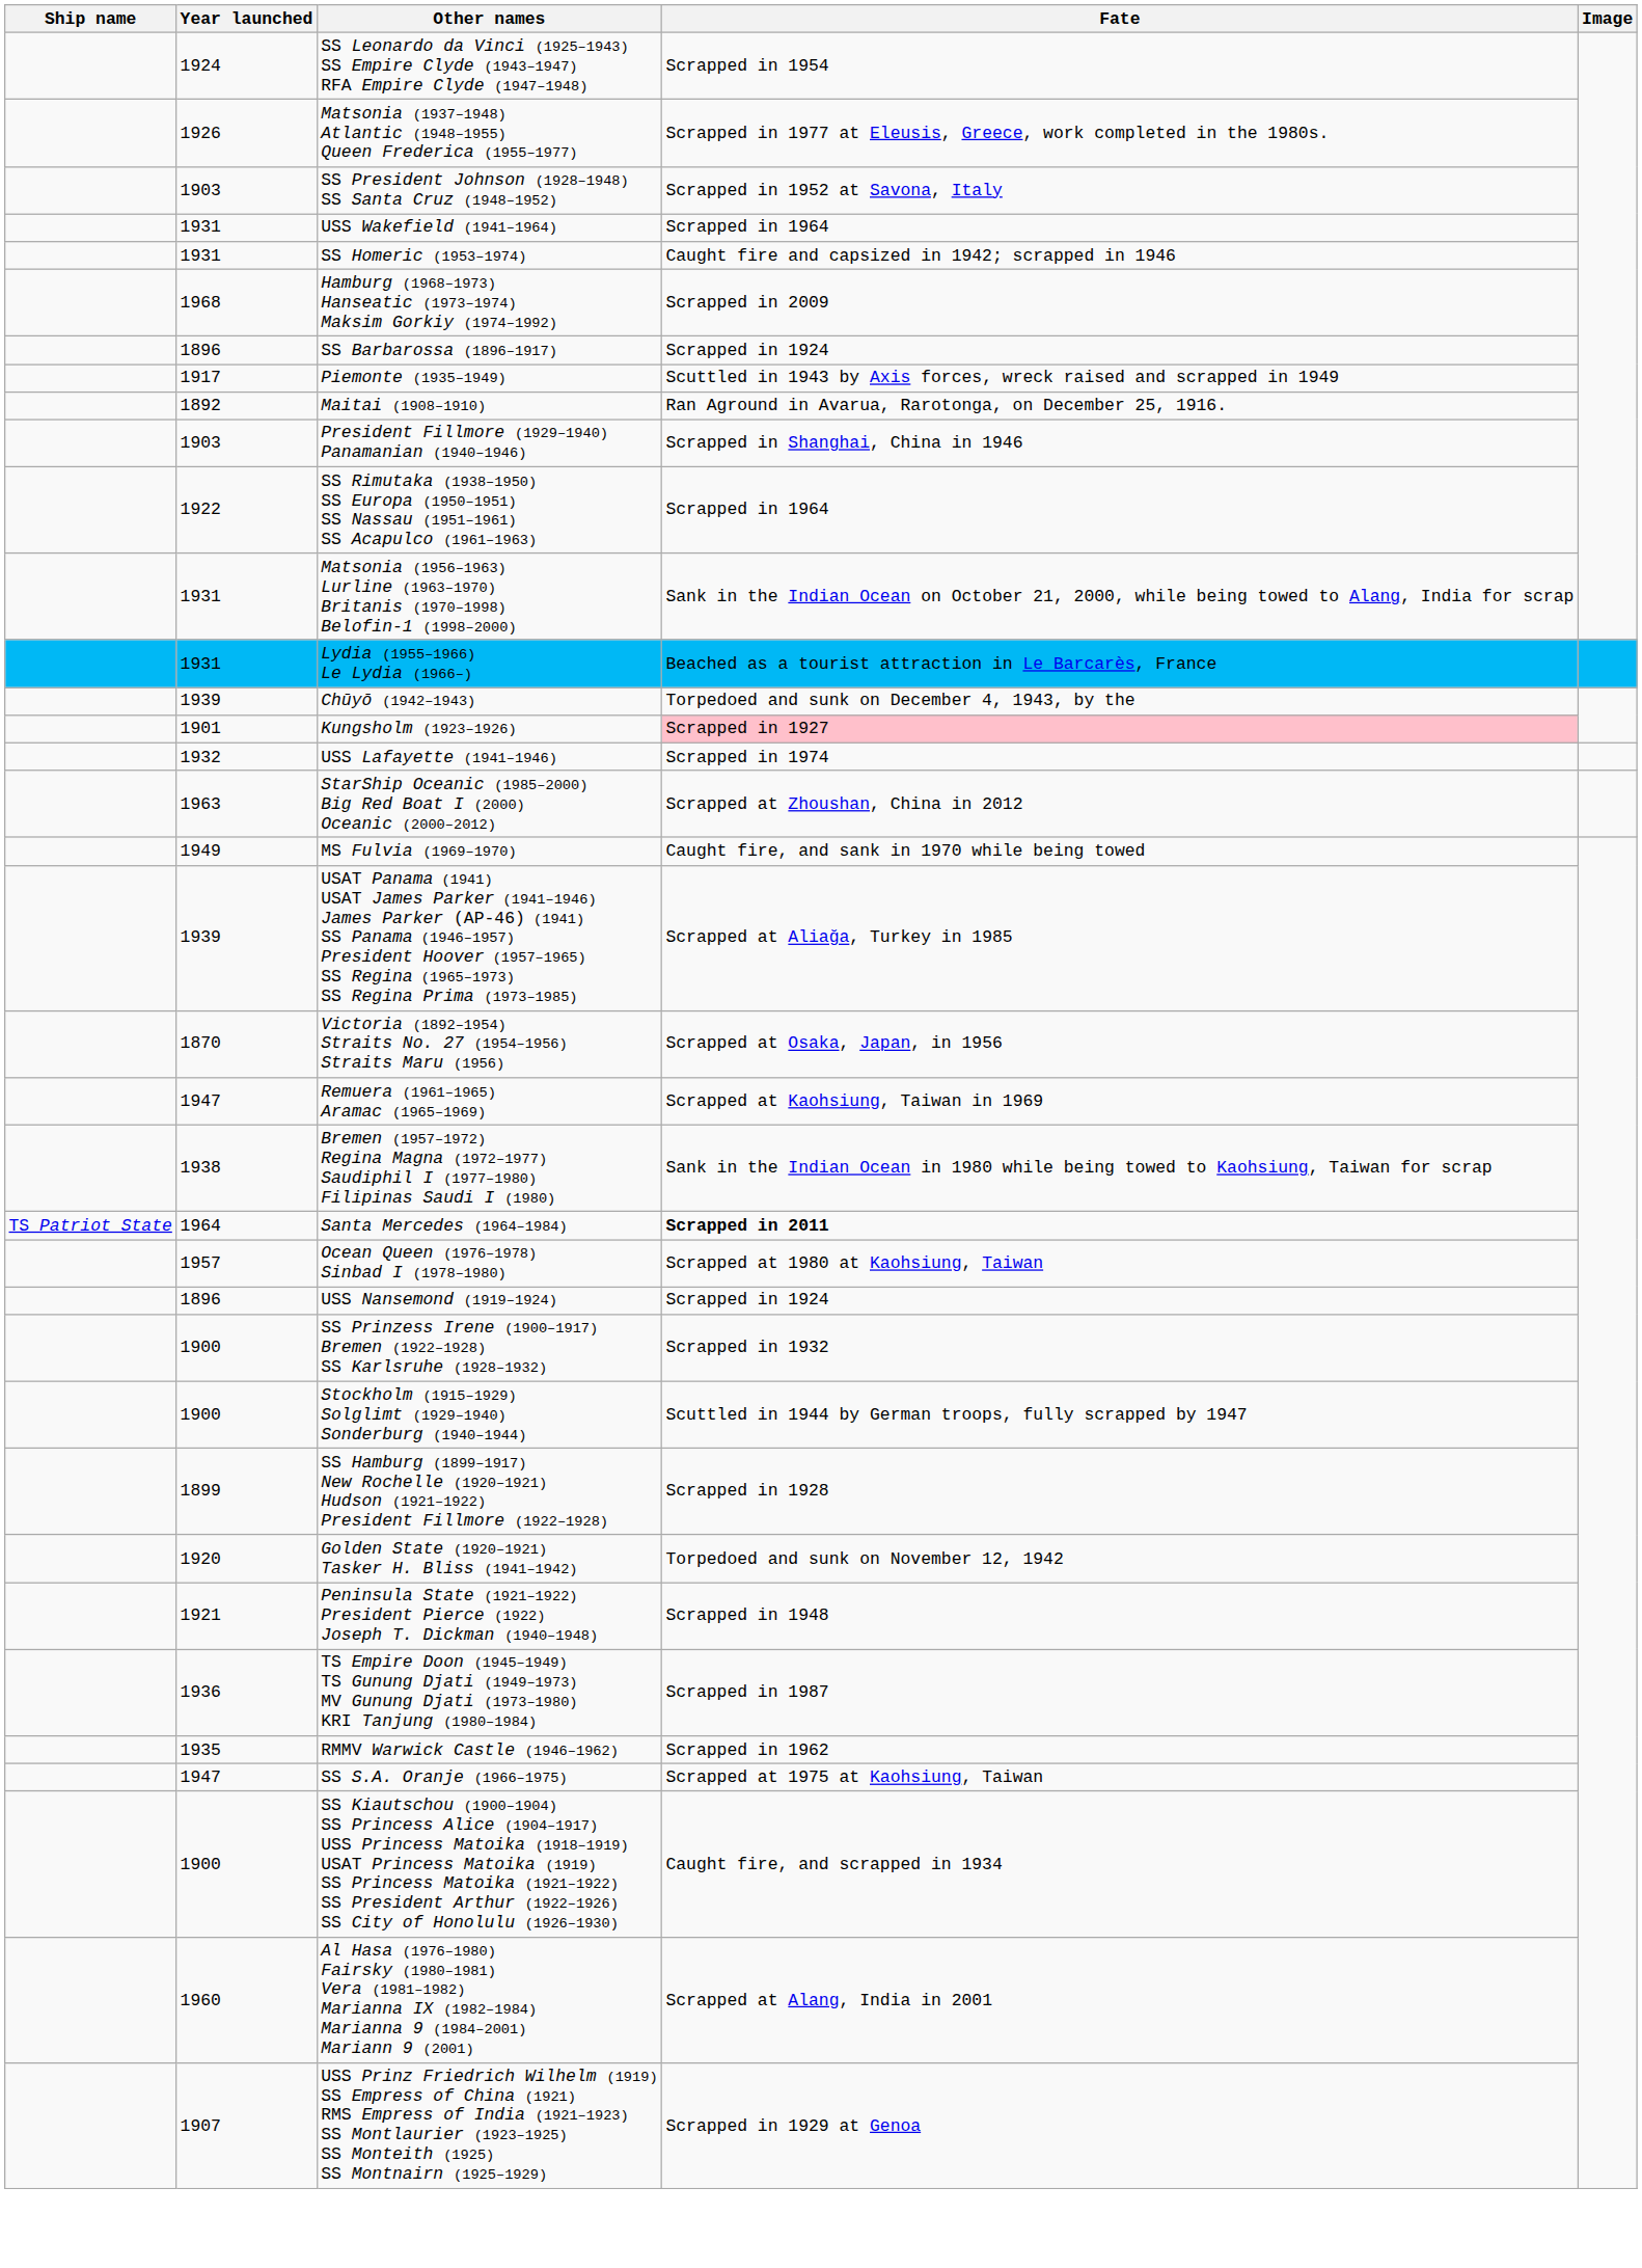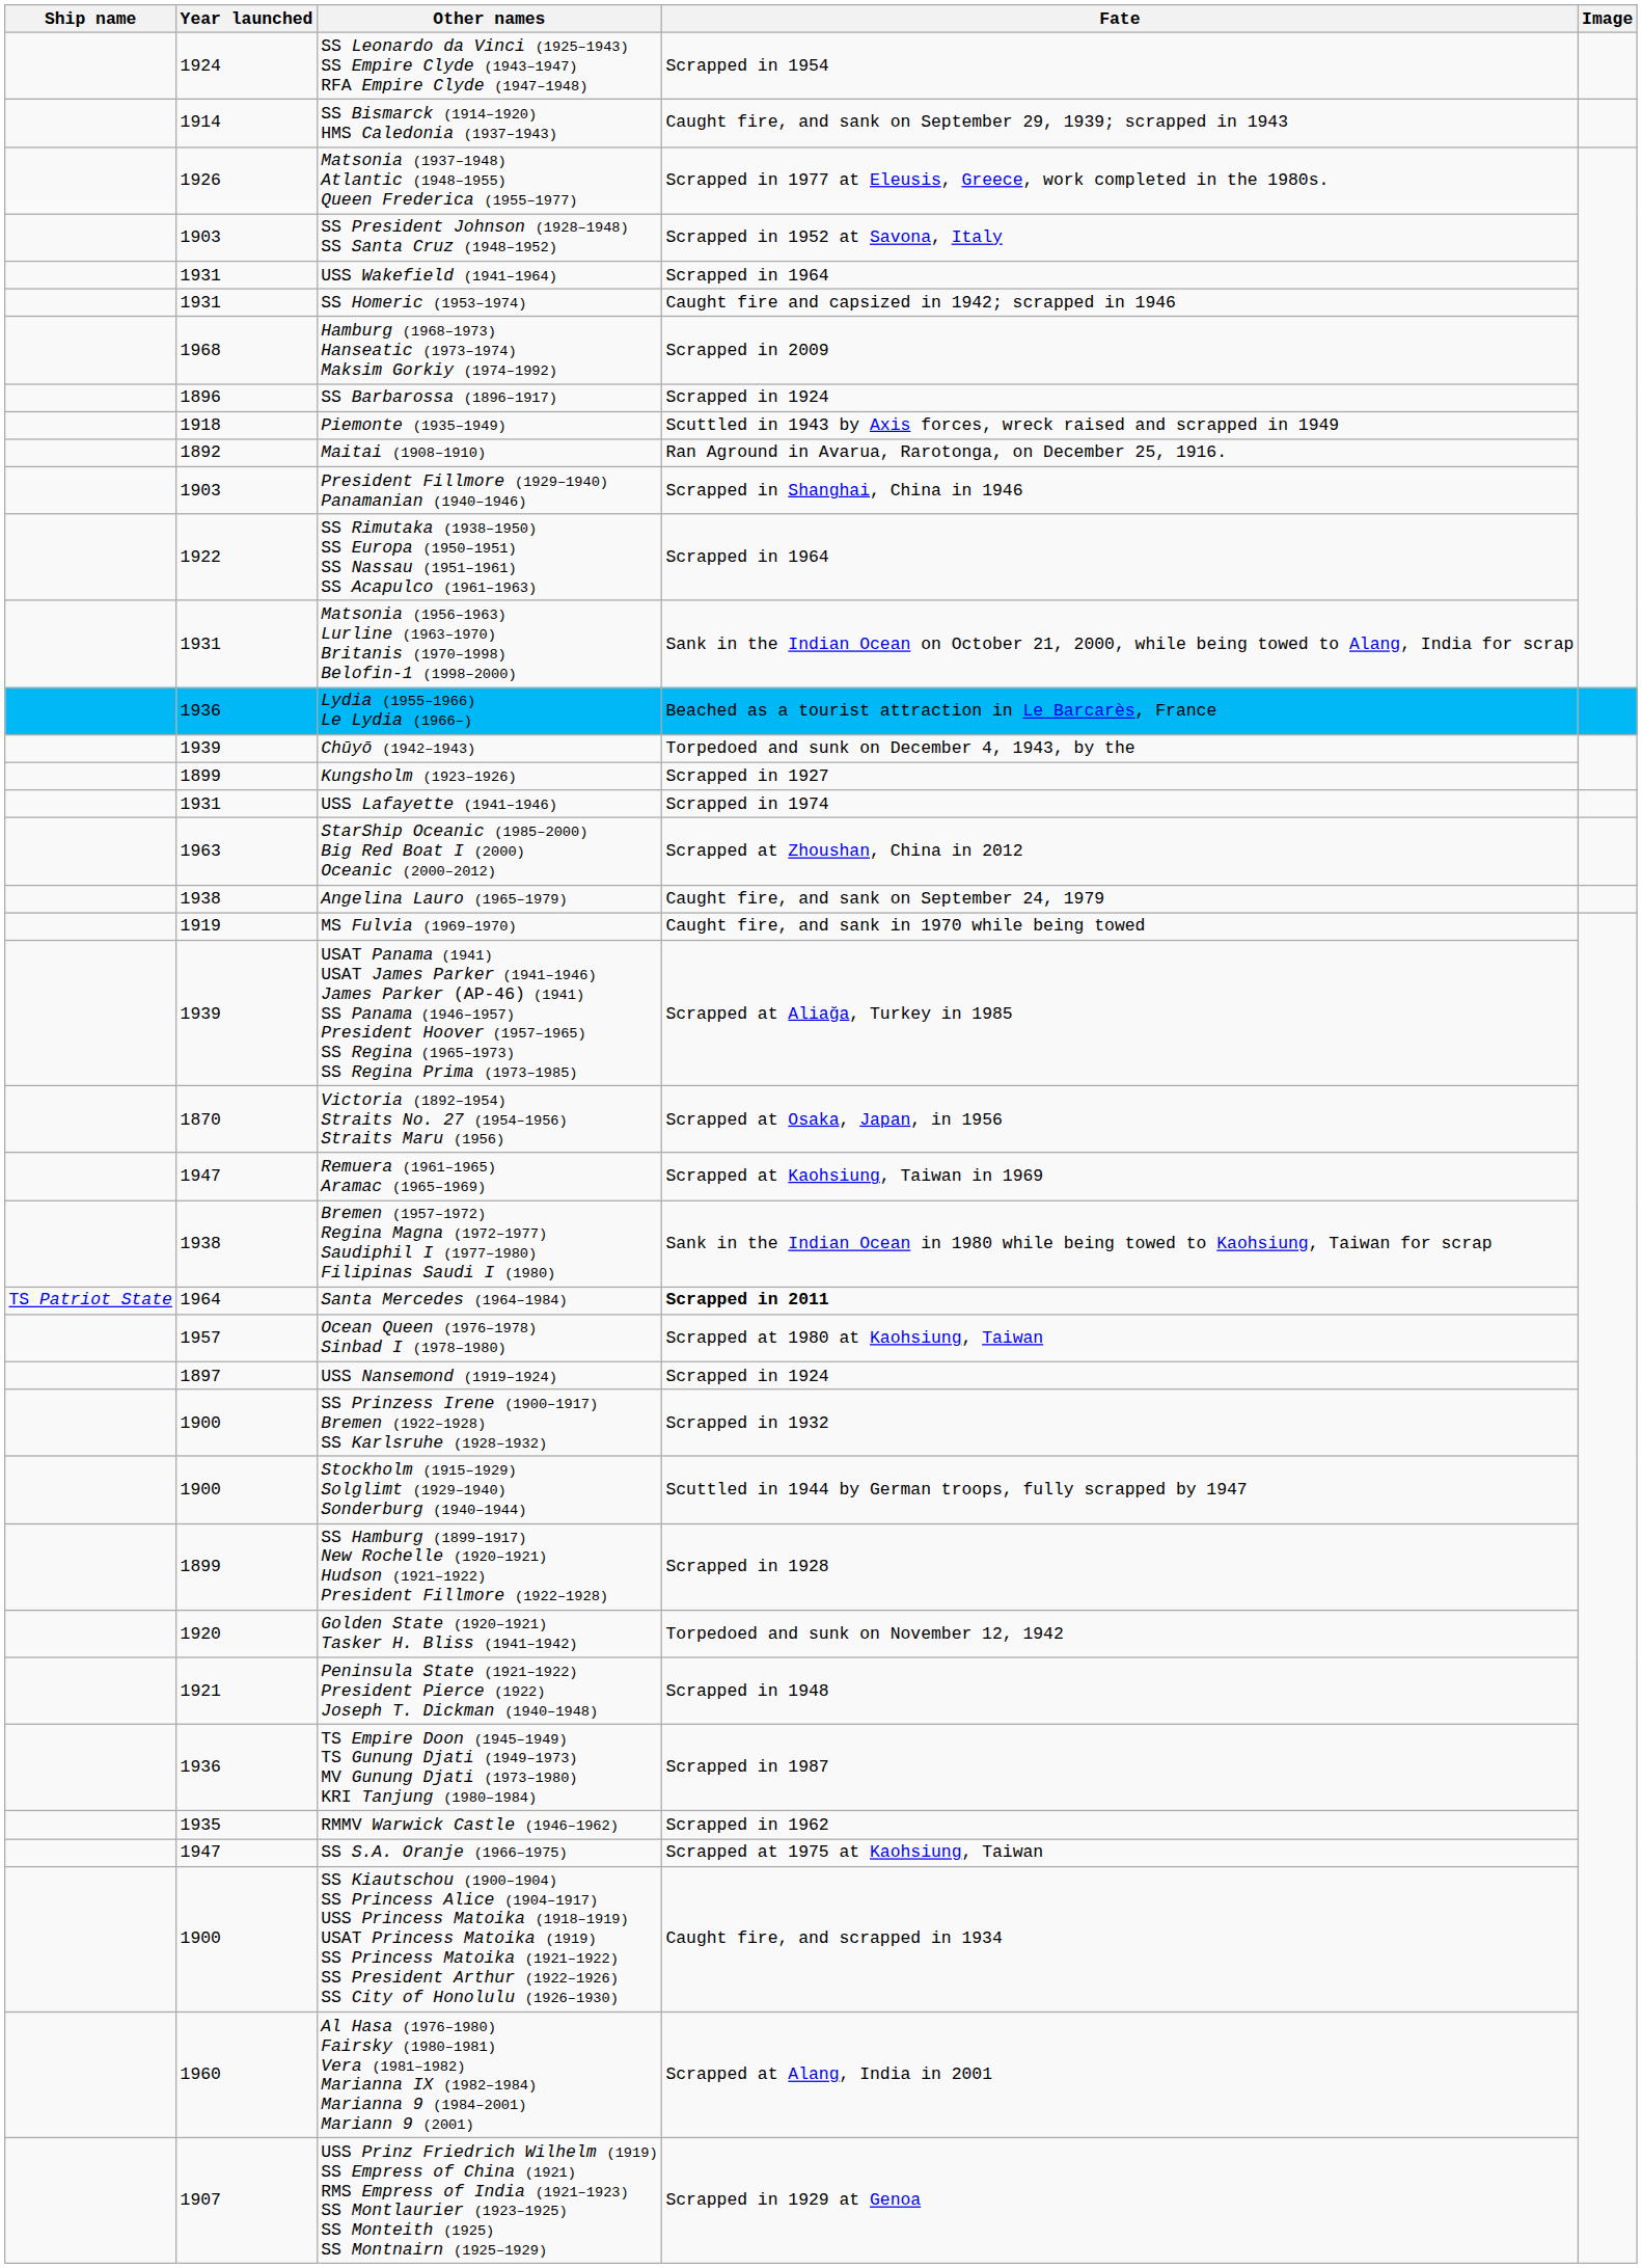+ row: 1914 | SS Bismarck (1914–1920) HMS Caledonia (1937–1943) | Caught fire, and sank on September 29, 1939; scrapped in 1943
Piemonte (1935–1949) | Year launched: 1917 -> 1918
Lydia (1955–1966) Le Lydia (1966–) | Year launched: 1931 -> 1936
Kungsholm (1923–1926) | Year launched: 1901 -> 1899
Kungsholm (1923–1926) | Fate: pink background -> no background
USS Lafayette (1941–1946) | Year launched: 1932 -> 1931
+ row: 1938 | Angelina Lauro (1965–1979) | Caught fire, and sank on September 24, 1979
MS Fulvia (1969–1970) | Year launched: 1949 -> 1919
USS Nansemond (1919–1924) | Year launched: 1896 -> 1897
